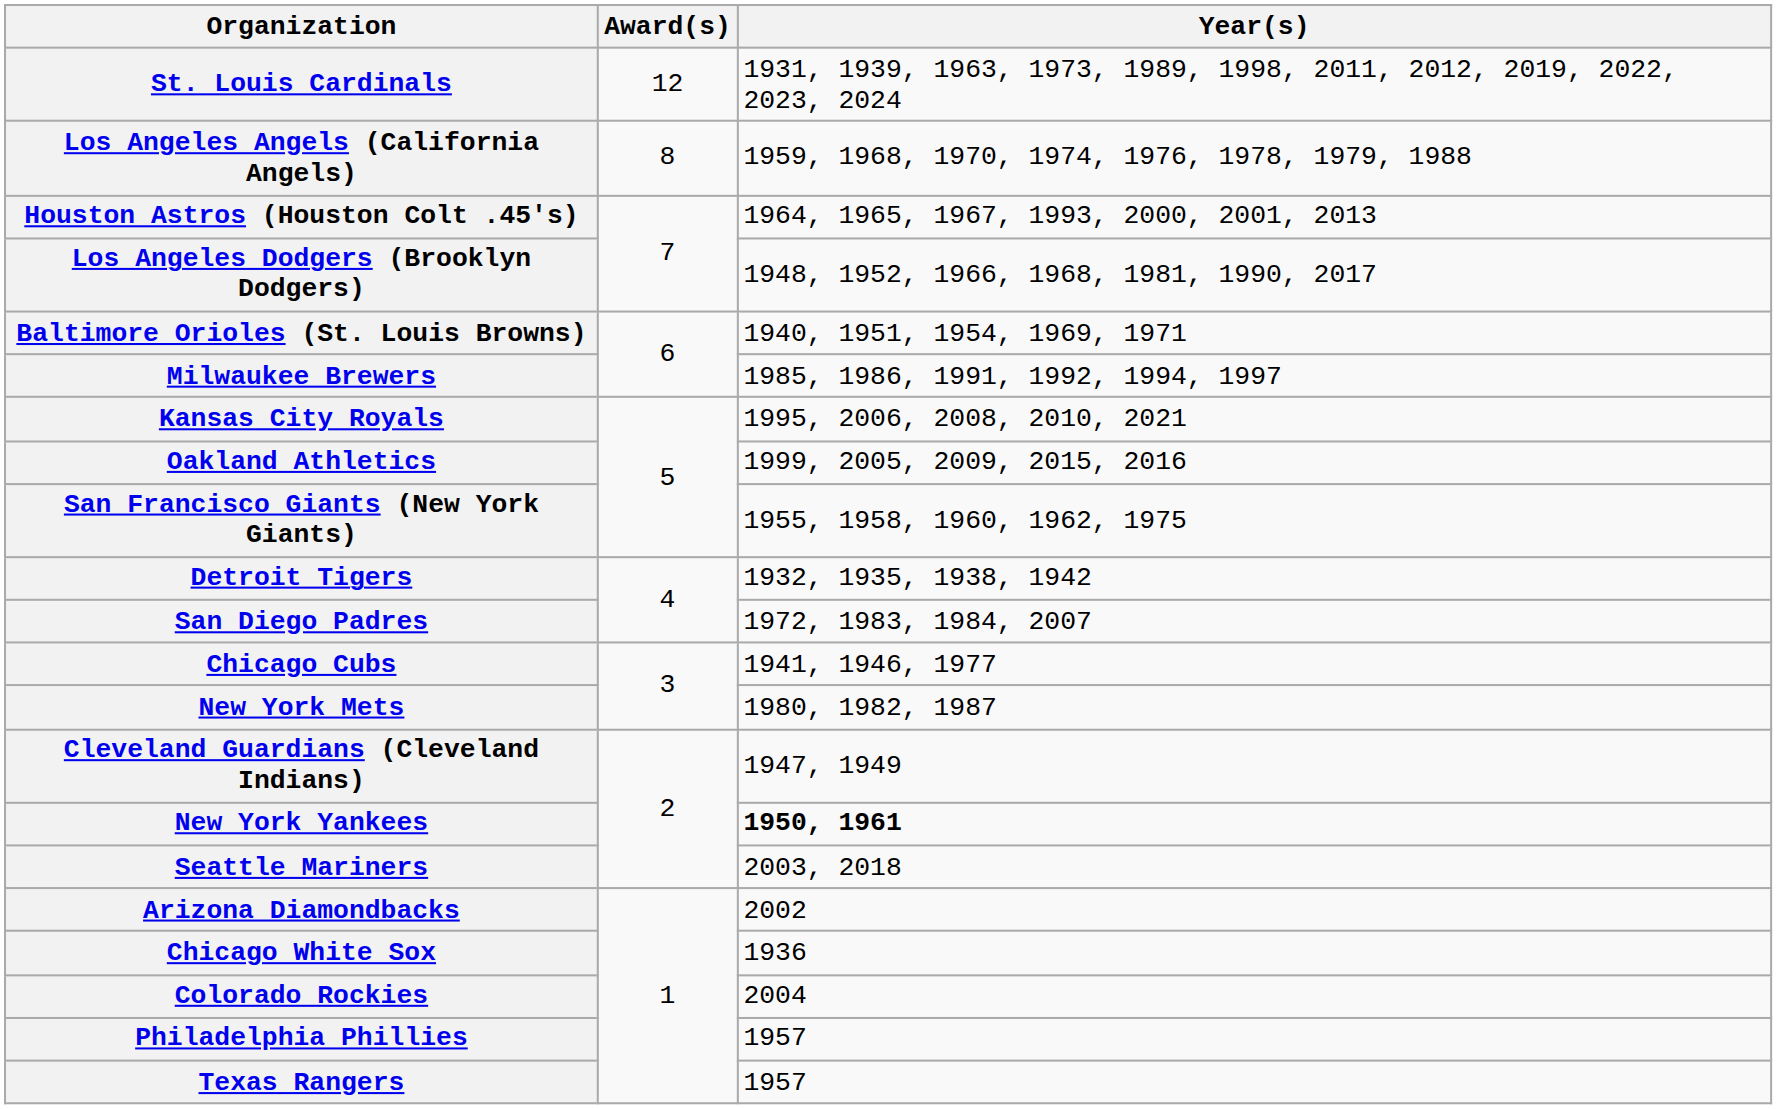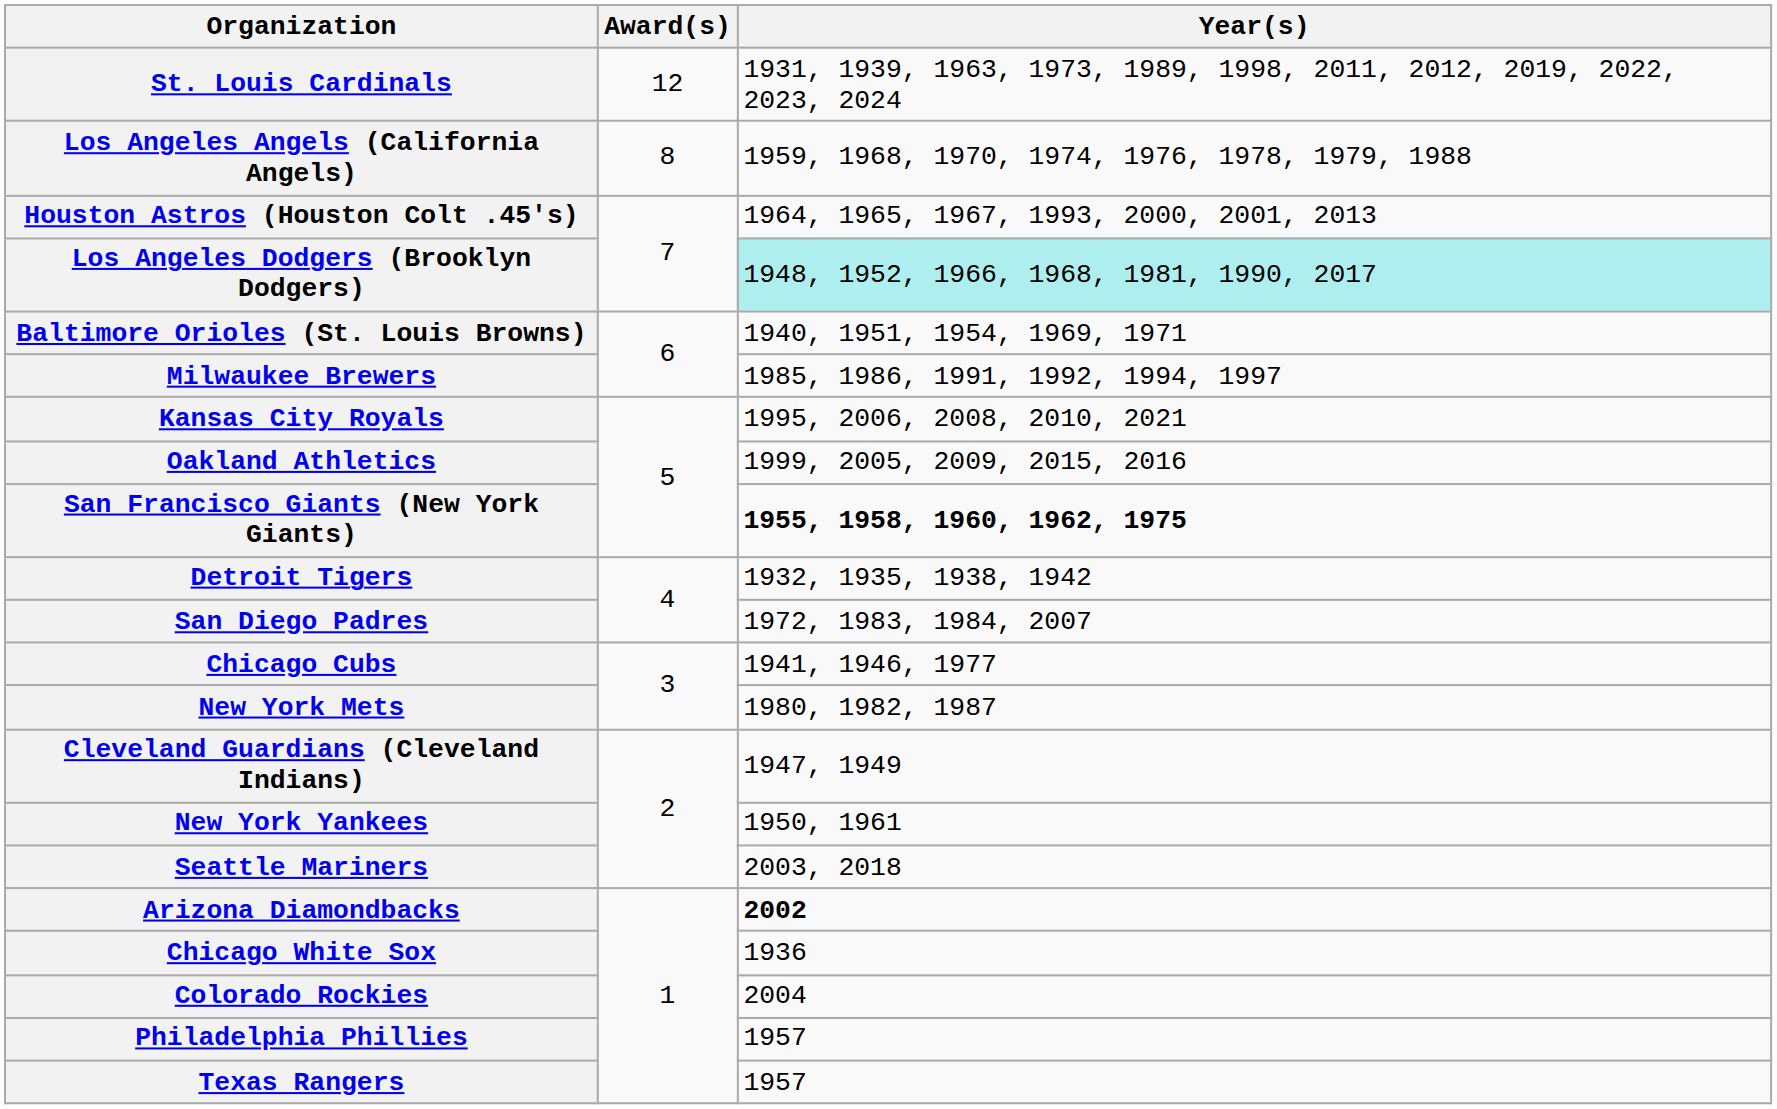Los Angeles Dodgers (Brooklyn Dodgers) | Year(s): no background -> paleturquoise background
San Francisco Giants (New York Giants) | Year(s): normal -> bold
New York Yankees | Year(s): bold -> normal
Arizona Diamondbacks | Year(s): normal -> bold
